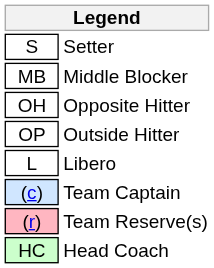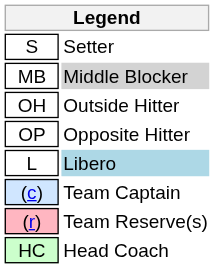MB | column 2: no background -> lightgrey background
OH | column 2: Opposite Hitter -> Outside Hitter
OP | column 2: Outside Hitter -> Opposite Hitter
L | column 2: no background -> lightblue background
